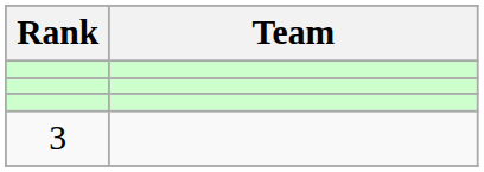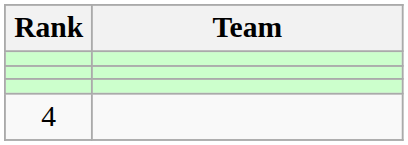row 5 | Rank: 3 -> 4
